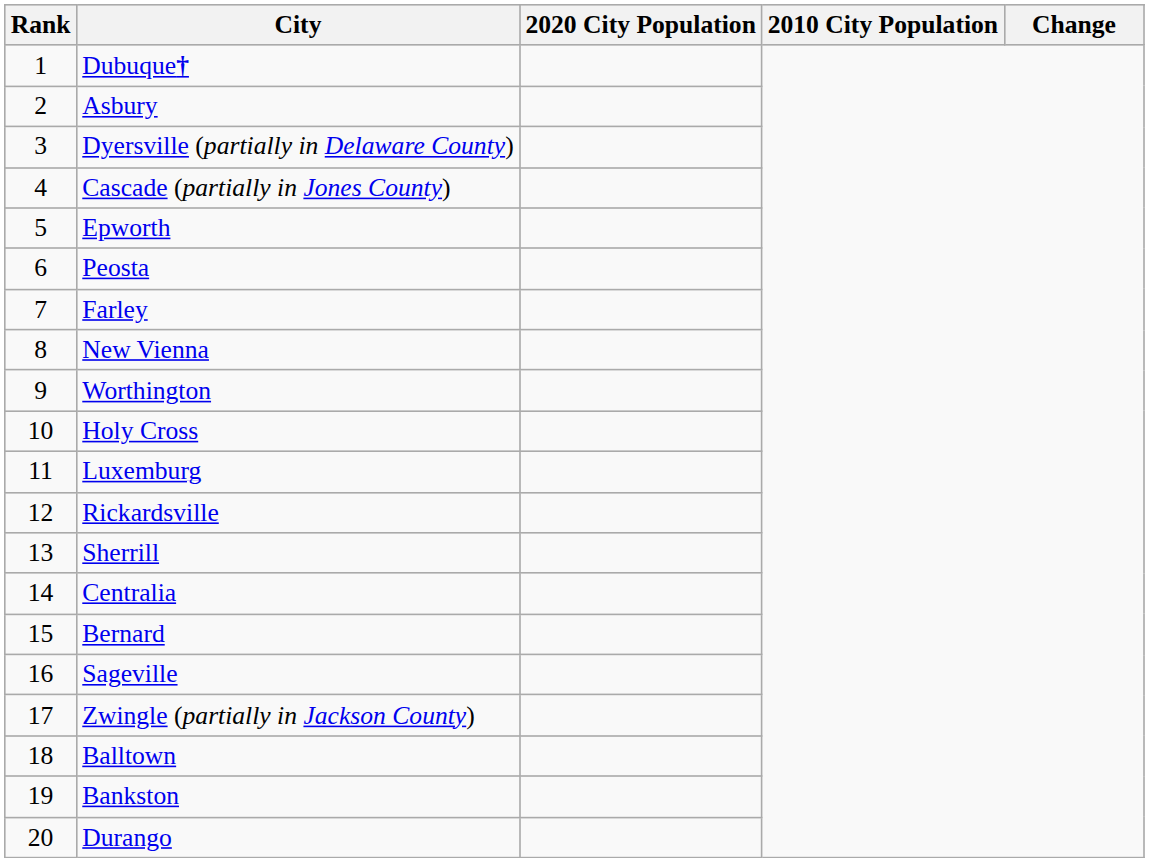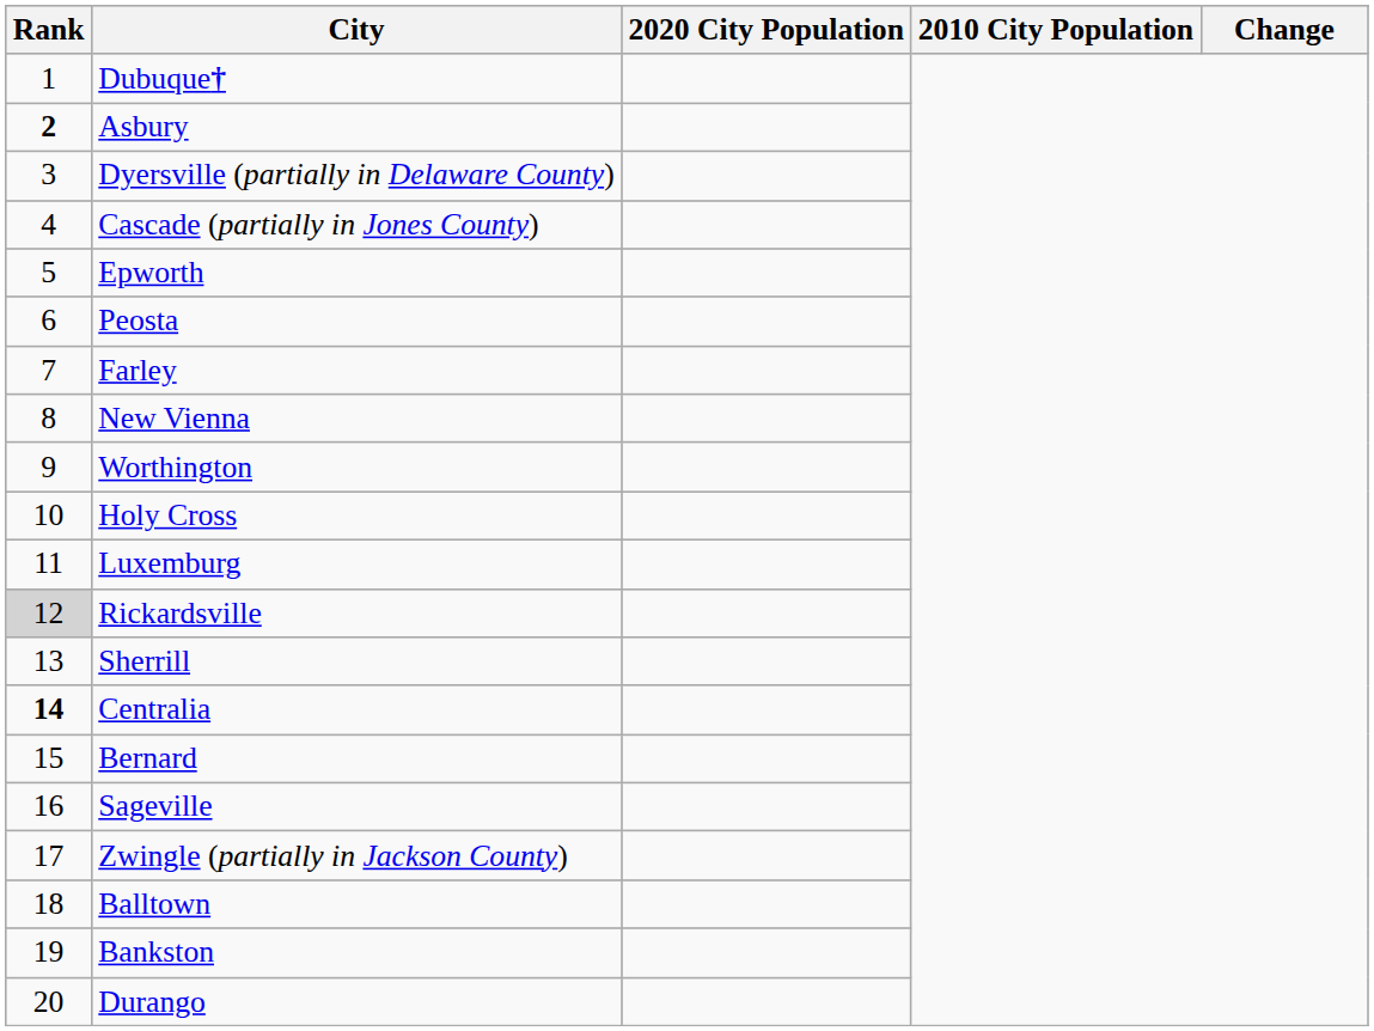Asbury | Rank: normal -> bold
Rickardsville | Rank: no background -> lightgrey background
Centralia | Rank: normal -> bold
